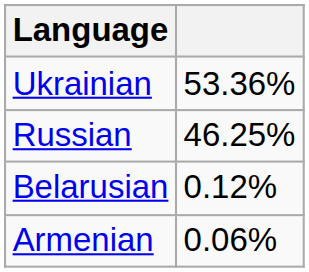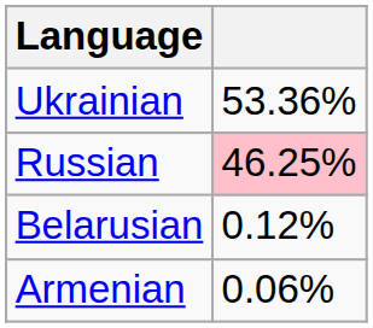Russian | column 2: no background -> pink background
